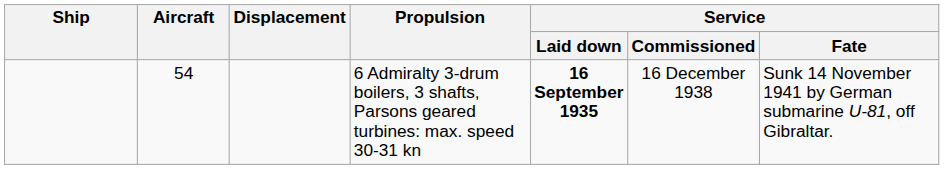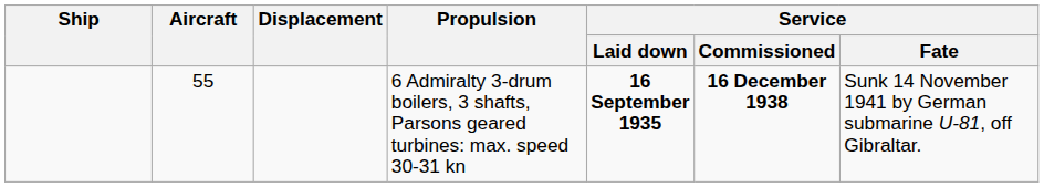row 3 | Aircraft: 54 -> 55
row 3 | Service / Commissioned: normal -> bold
